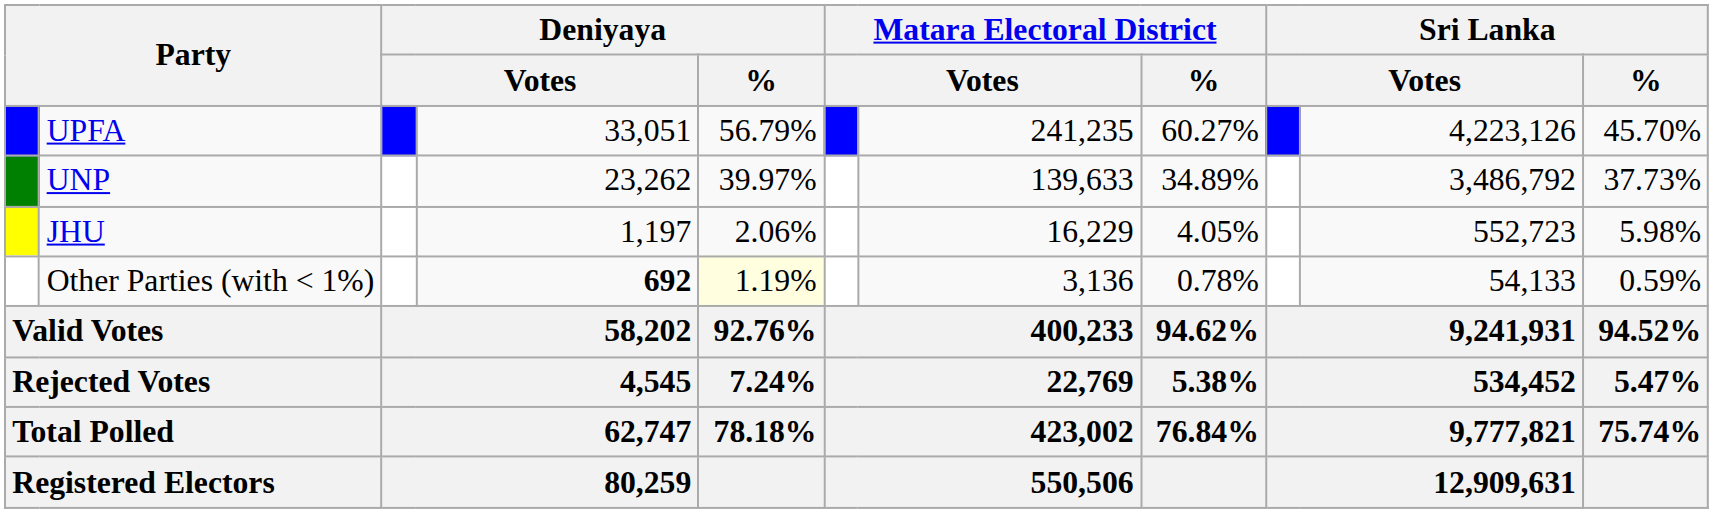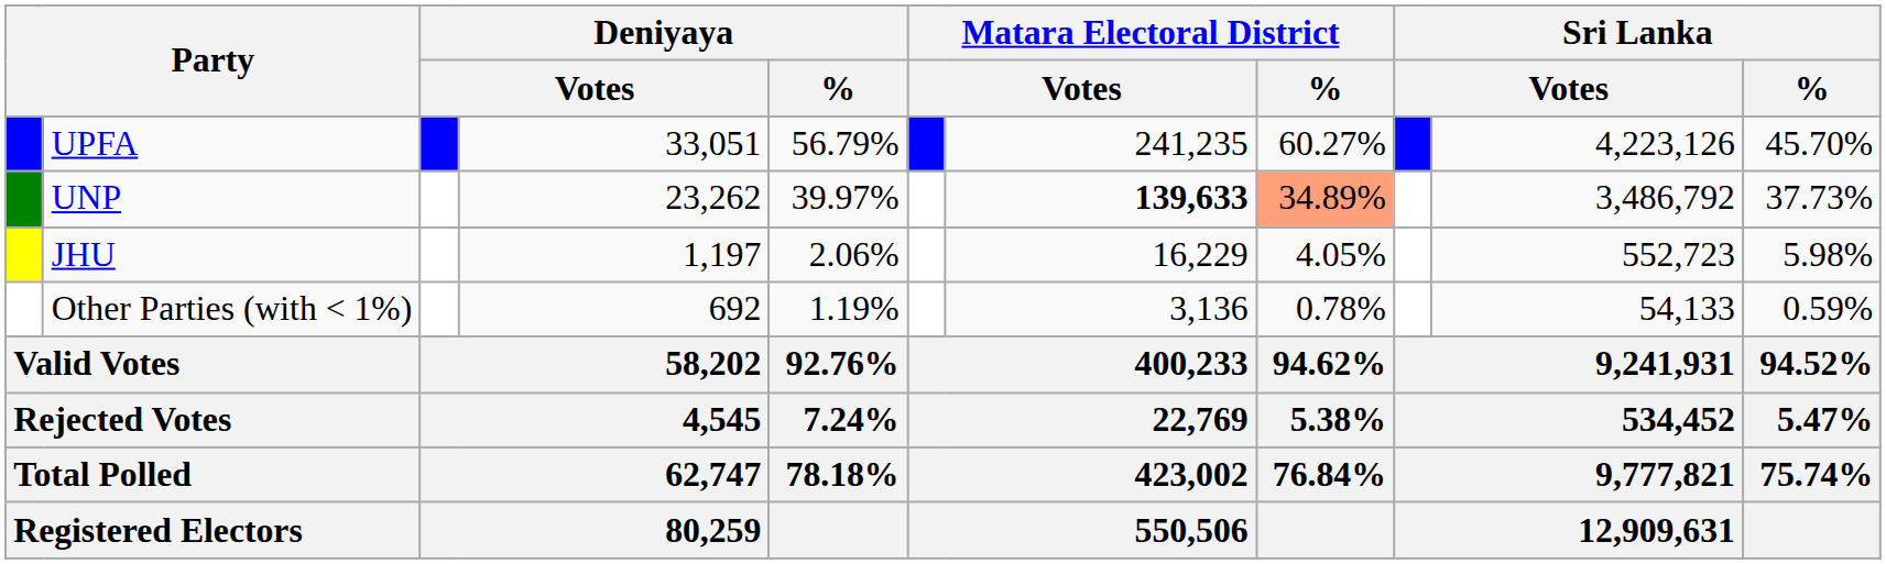UNP | column 7: normal -> bold
UNP | Matara Electoral District / %: no background -> lightsalmon background
Other Parties (with < 1%) | column 4: bold -> normal
Other Parties (with < 1%) | Deniyaya / %: lightyellow background -> no background
